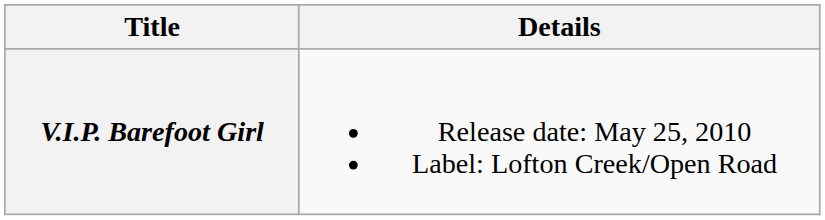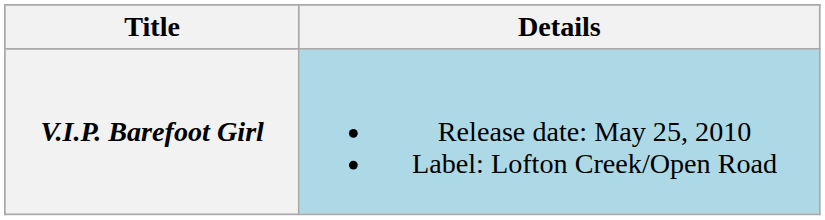V.I.P. Barefoot Girl | Details: no background -> lightblue background
